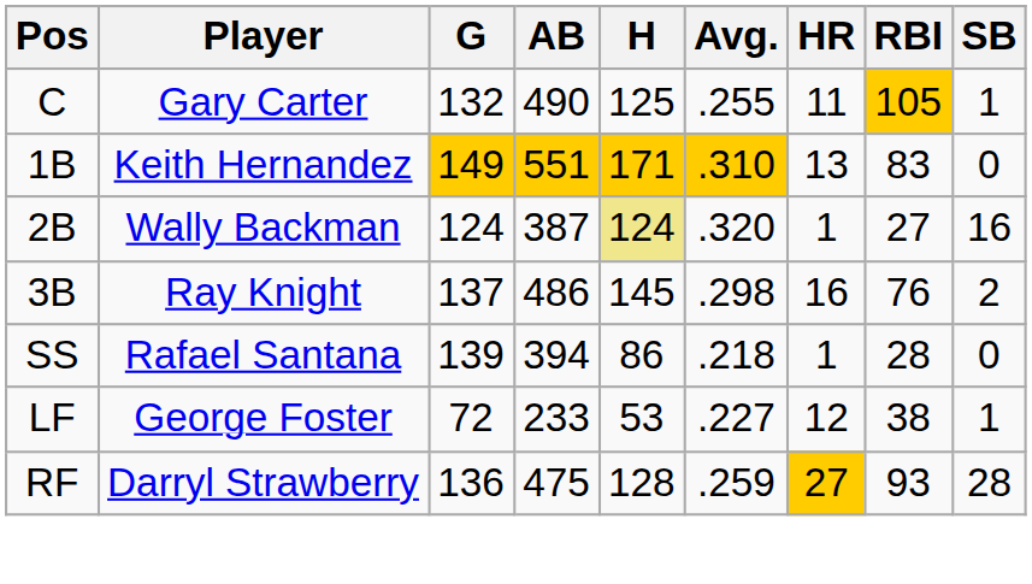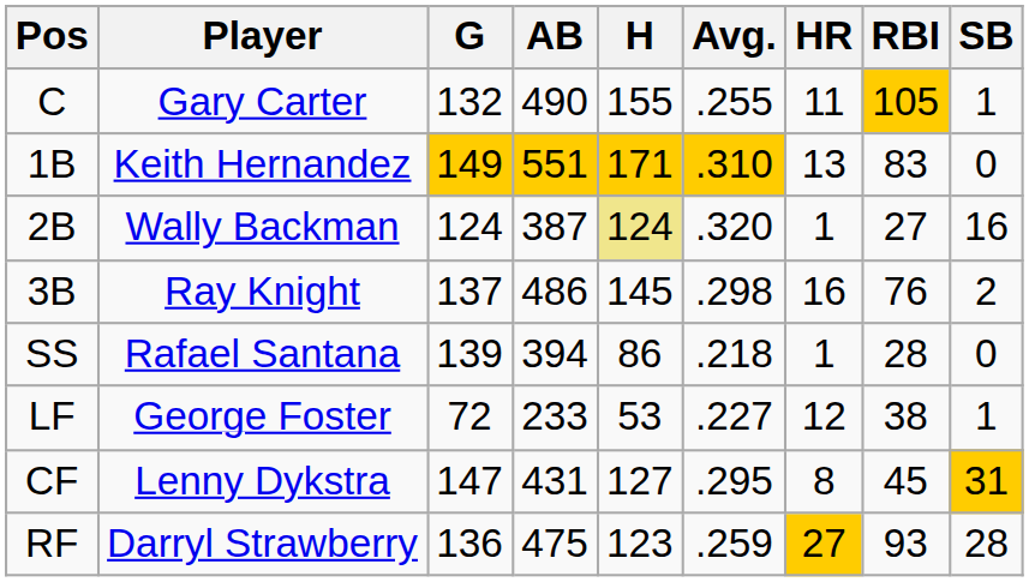C | H: 125 -> 155
+ row: CF | Lenny Dykstra | 147 | 431 | 127 | .295 | 8 | 45 | 31
RF | H: 128 -> 123
